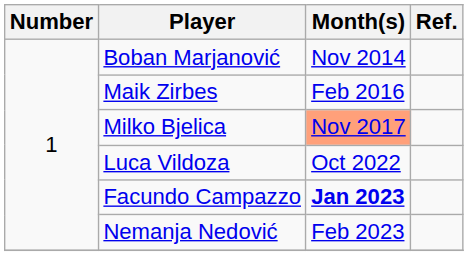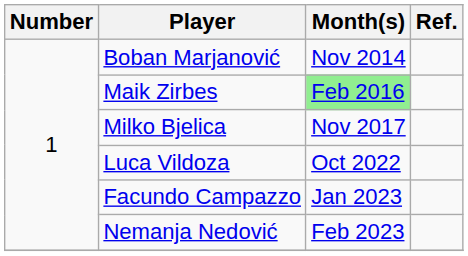Maik Zirbes | Month(s): no background -> lightgreen background
Milko Bjelica | Month(s): lightsalmon background -> no background
Facundo Campazzo | Month(s): bold -> normal
